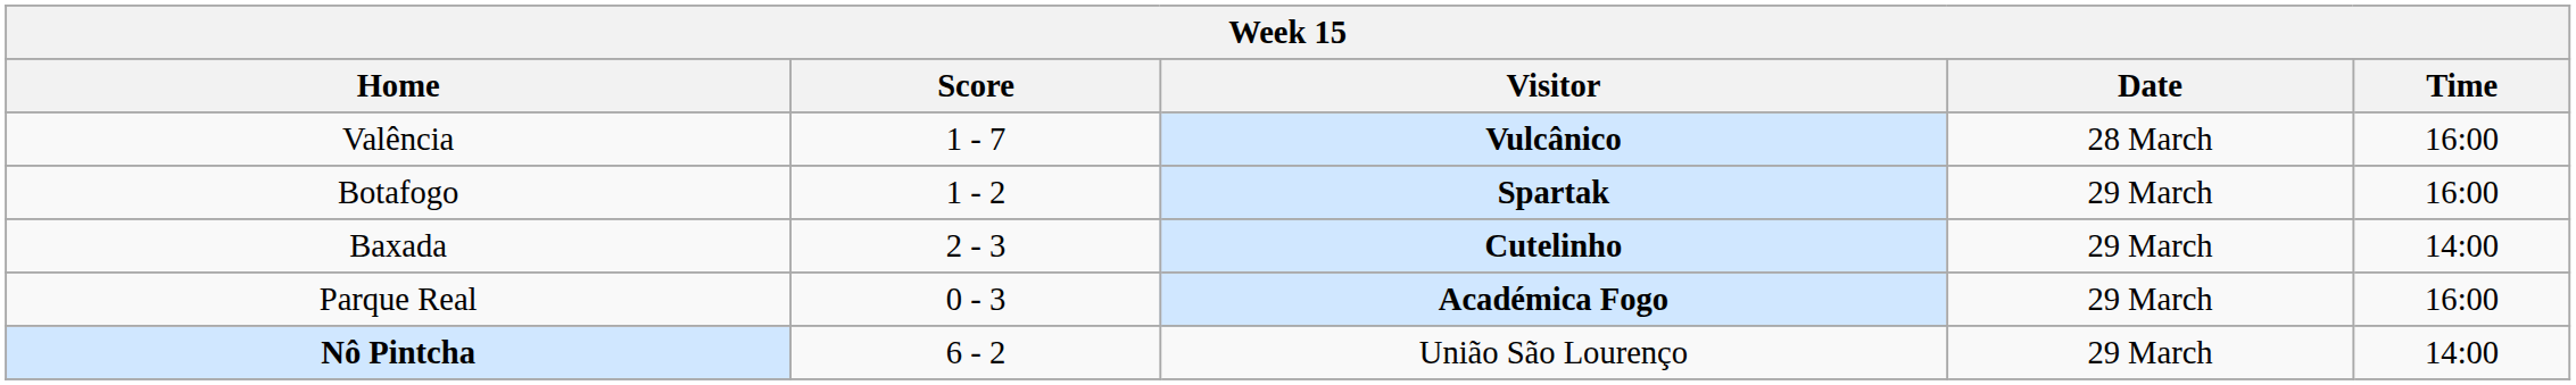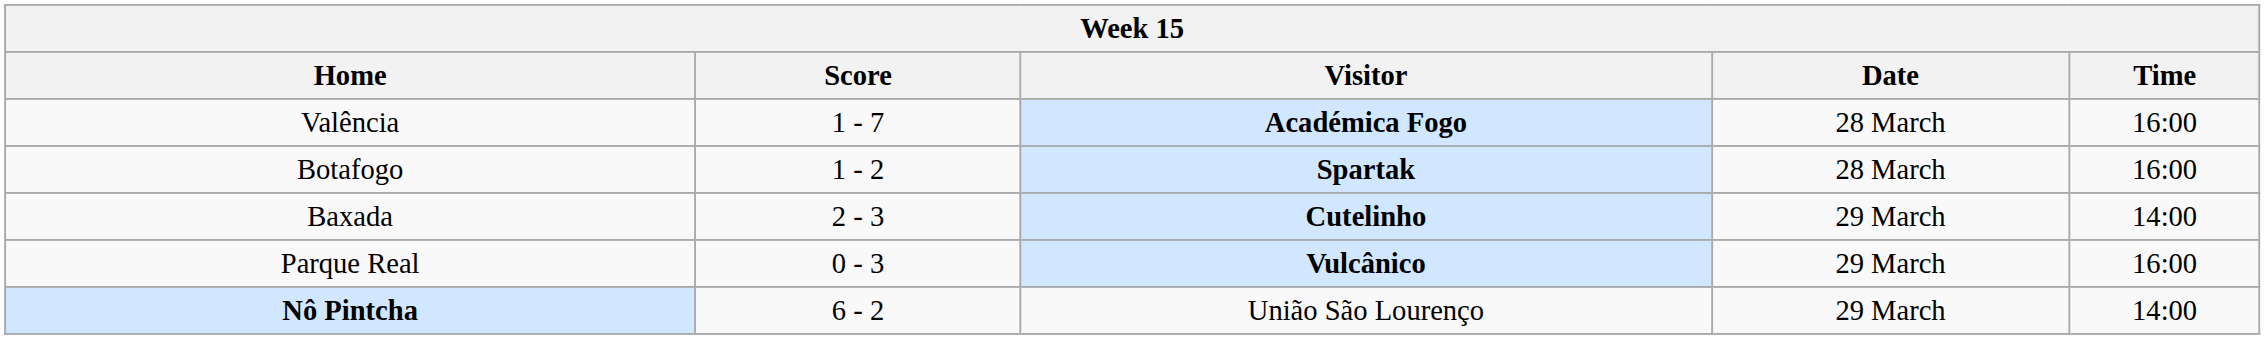Valência | Visitor: Vulcânico -> Académica Fogo
Botafogo | Date: 29 March -> 28 March
Parque Real | Visitor: Académica Fogo -> Vulcânico
